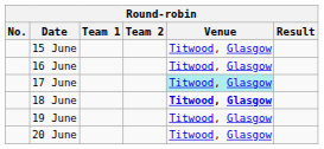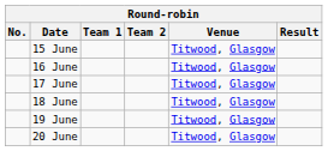17 June | Venue: paleturquoise background -> no background
18 June | Venue: bold -> normal
